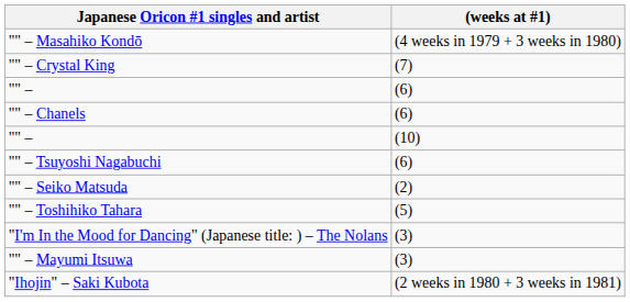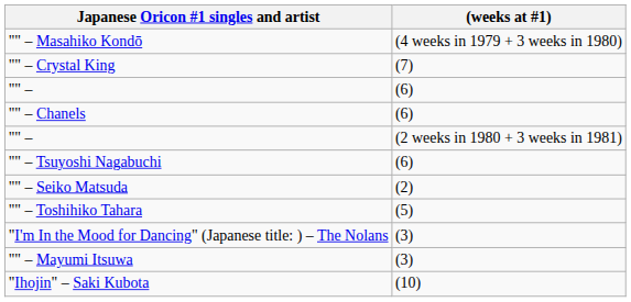row 6 | (weeks at #1): (10) -> (2 weeks in 1980 + 3 weeks in 1981)
row 12 | (weeks at #1): (2 weeks in 1980 + 3 weeks in 1981) -> (10)
